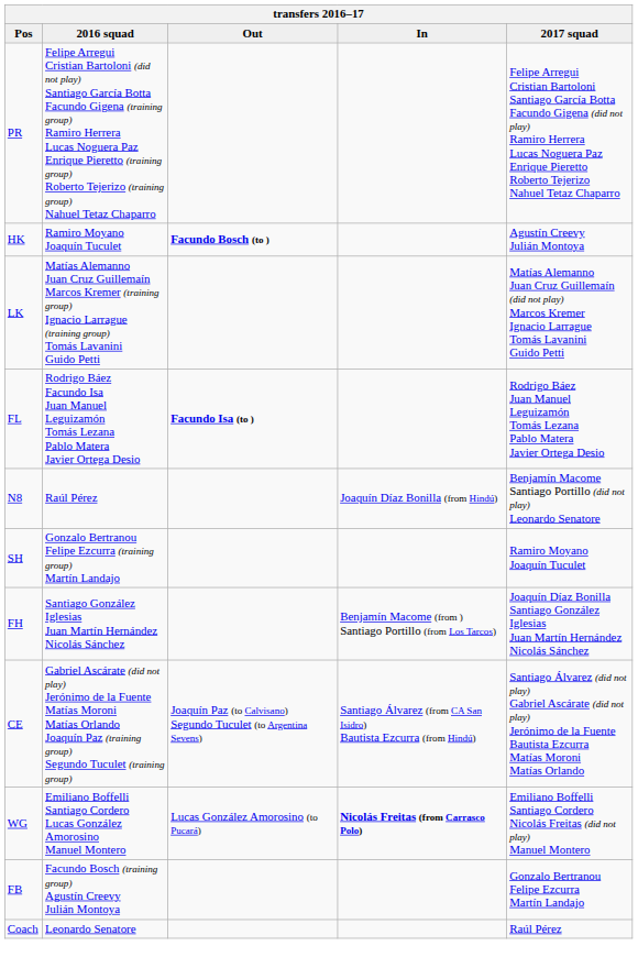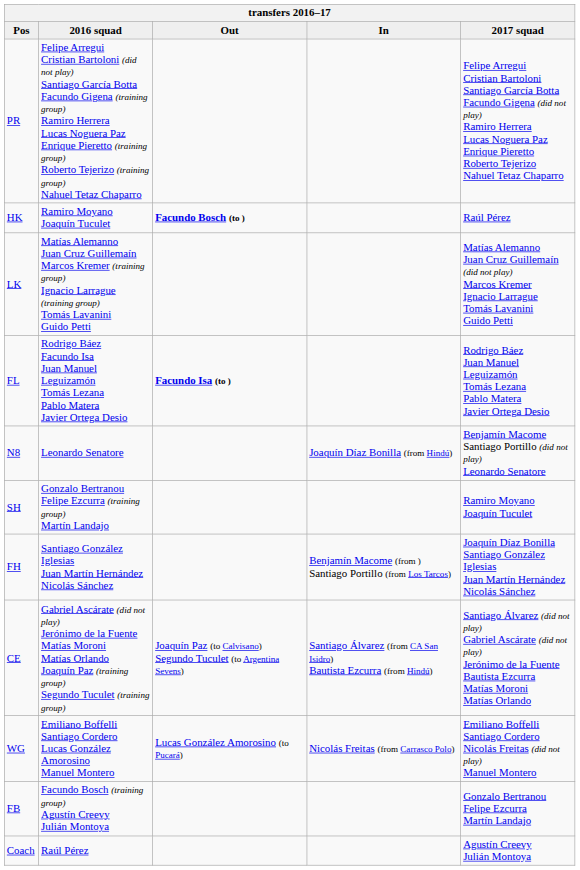HK | 2017 squad: Agustín Creevy Julián Montoya -> Raúl Pérez
N8 | 2016 squad: Raúl Pérez -> Leonardo Senatore
WG | In: bold -> normal
Coach | 2016 squad: Leonardo Senatore -> Raúl Pérez
Coach | 2017 squad: Raúl Pérez -> Agustín Creevy Julián Montoya
